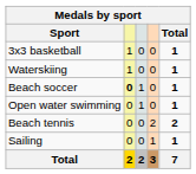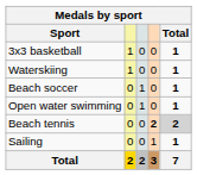Beach soccer | column 2: bold -> normal
Beach tennis | column 4: normal -> bold
Beach tennis | Total: no background -> lightgrey background
